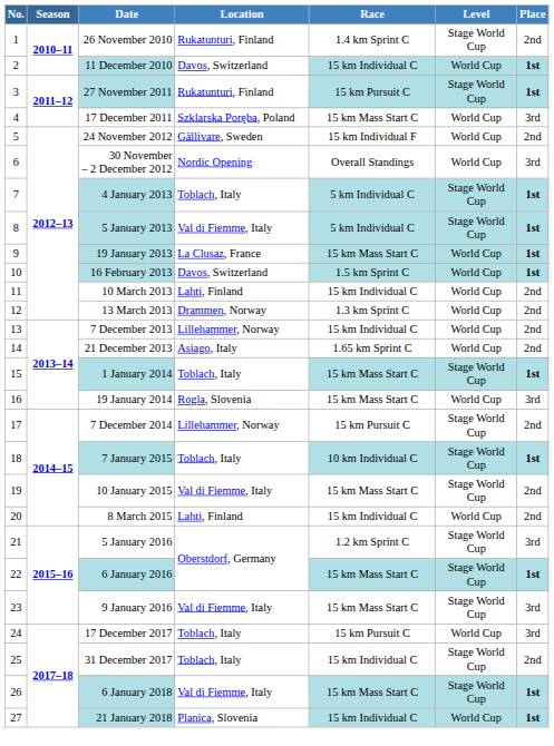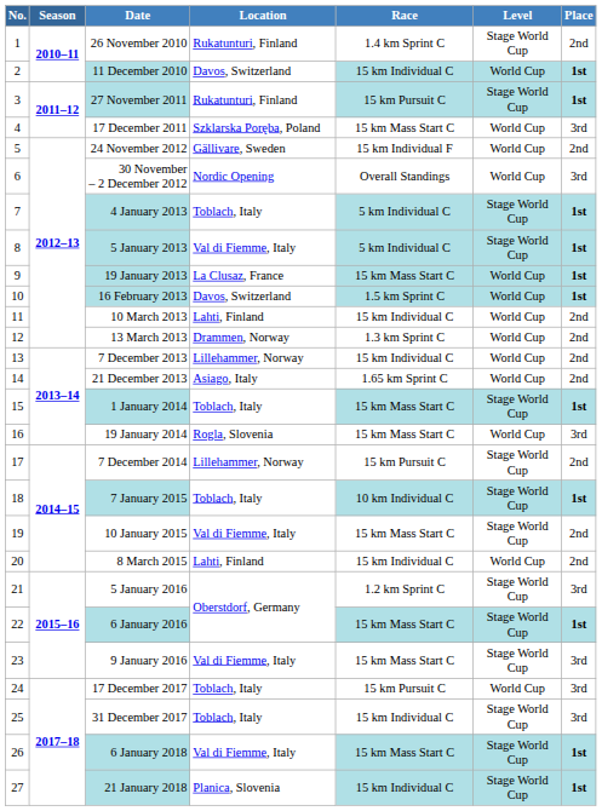31 December 2017 | Place: 2nd -> 3rd
21 January 2018 | Level: World Cup -> Stage World Cup
